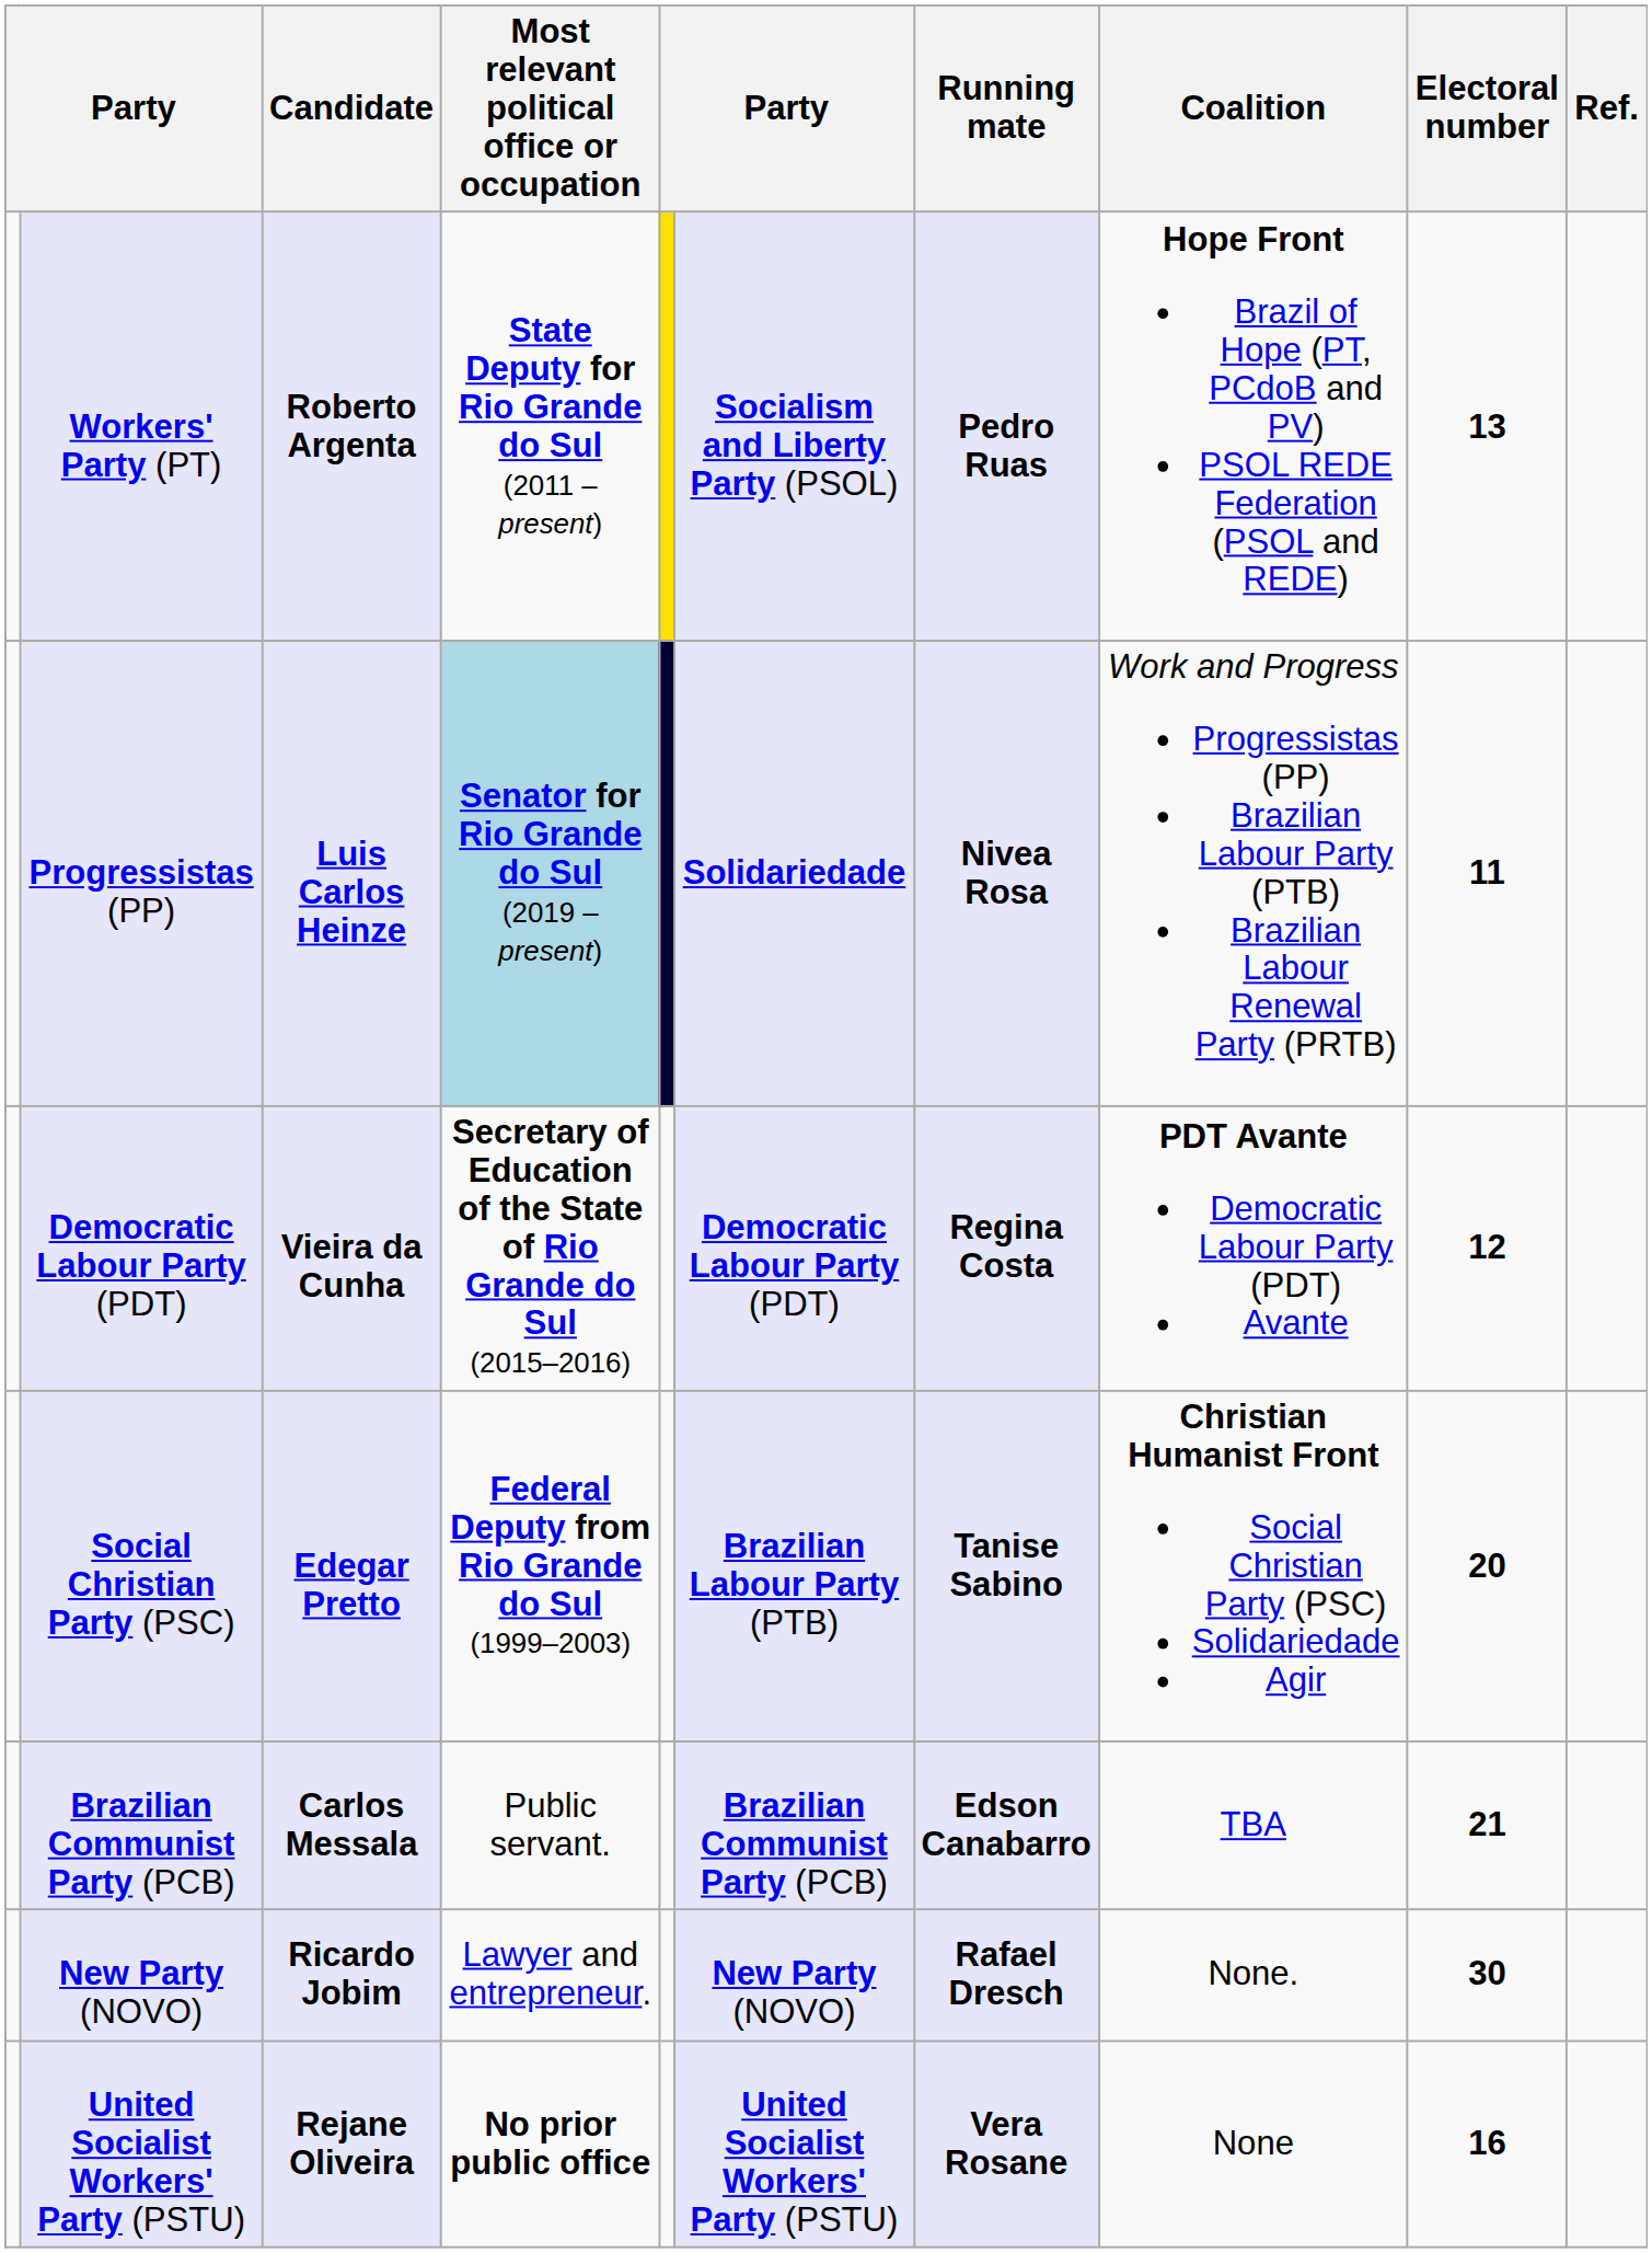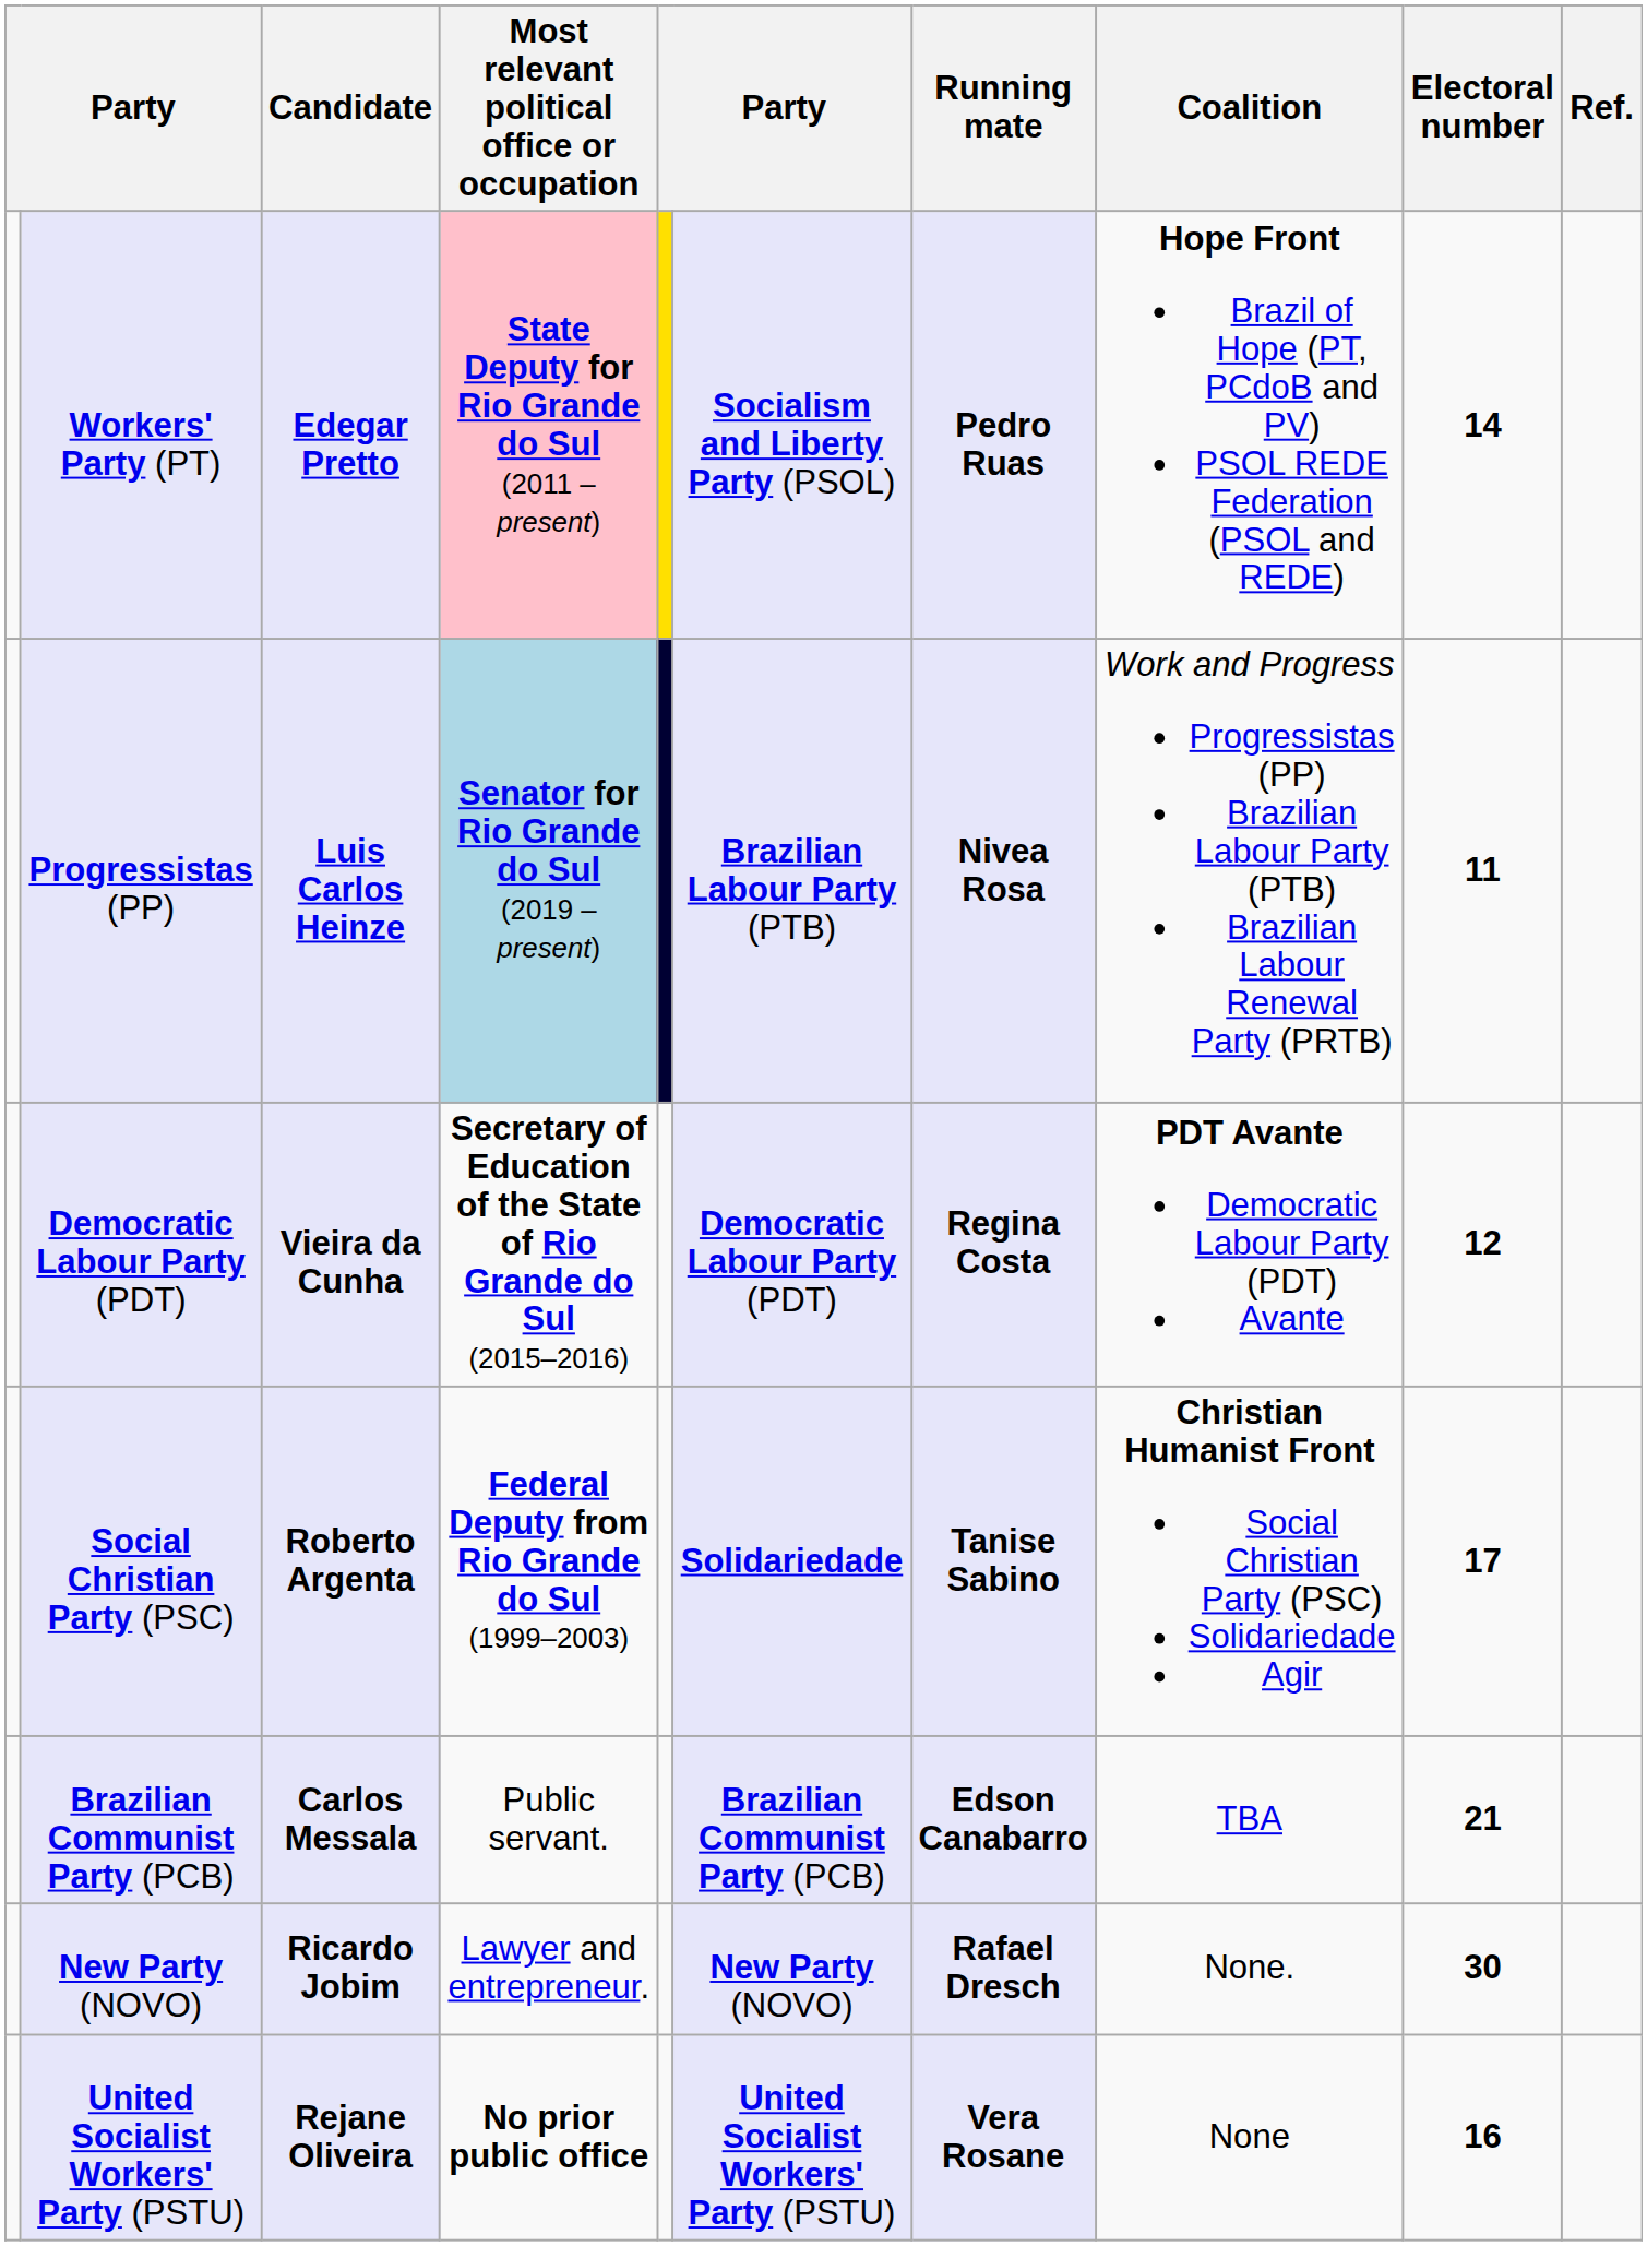Workers' Party (PT) | Candidate: Roberto Argenta -> Edegar Pretto
Workers' Party (PT) | Most relevant political office or occupation: no background -> pink background
Workers' Party (PT) | Electoral number: 13 -> 14
Progressistas (PP) | column 6: Solidariedade -> Brazilian Labour Party (PTB)
Social Christian Party (PSC) | Candidate: Edegar Pretto -> Roberto Argenta
Social Christian Party (PSC) | column 6: Brazilian Labour Party (PTB) -> Solidariedade
Social Christian Party (PSC) | Electoral number: 20 -> 17
